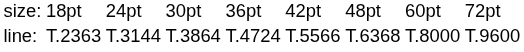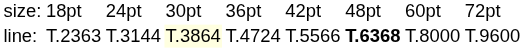line: | column 4: no background -> lightyellow background
line: | column 7: normal -> bold
